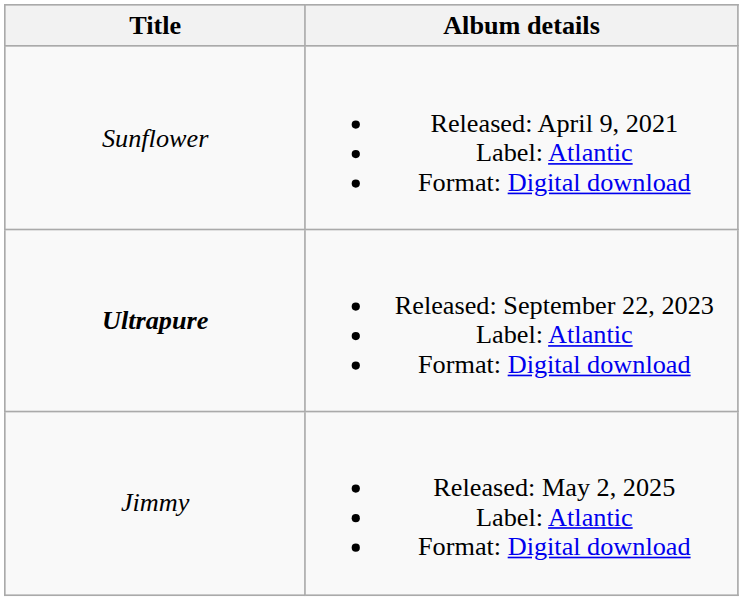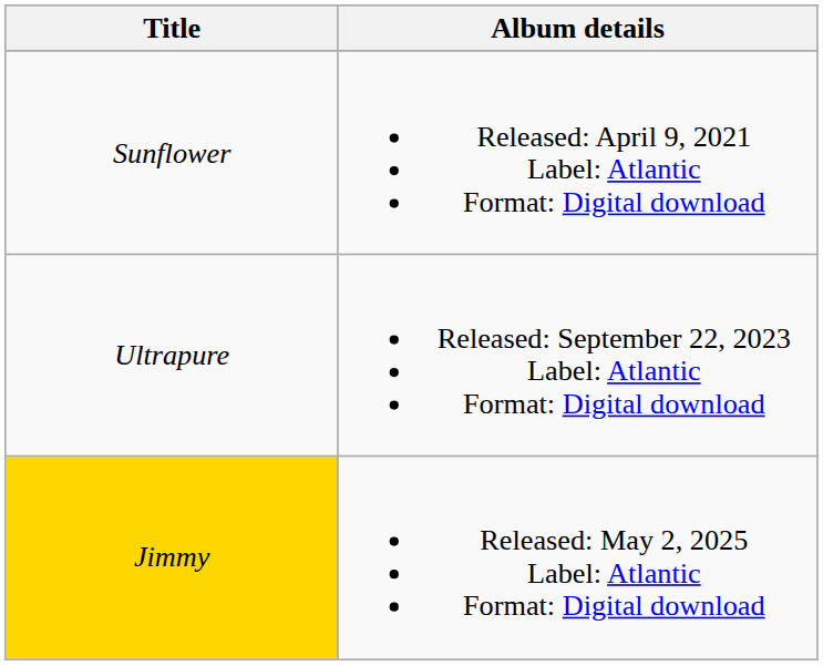Ultrapure | Title: bold -> normal
Jimmy | Title: no background -> gold background
